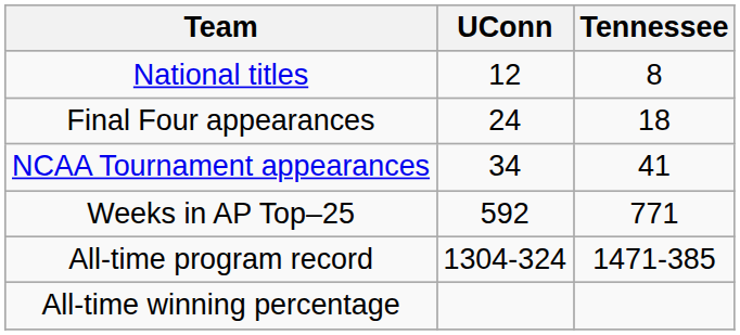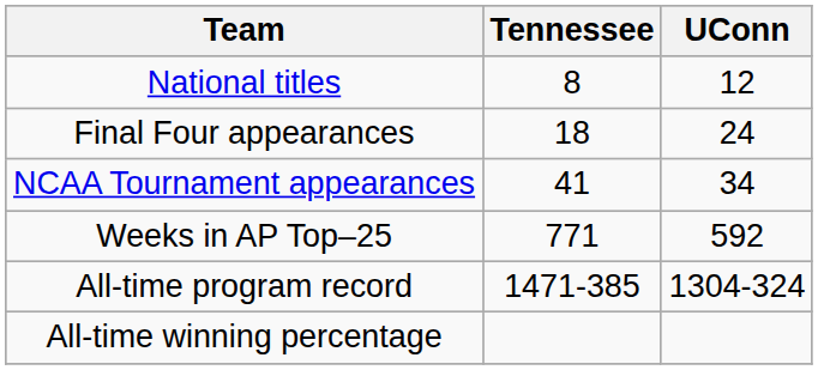columns swapped: UConn <-> Tennessee
